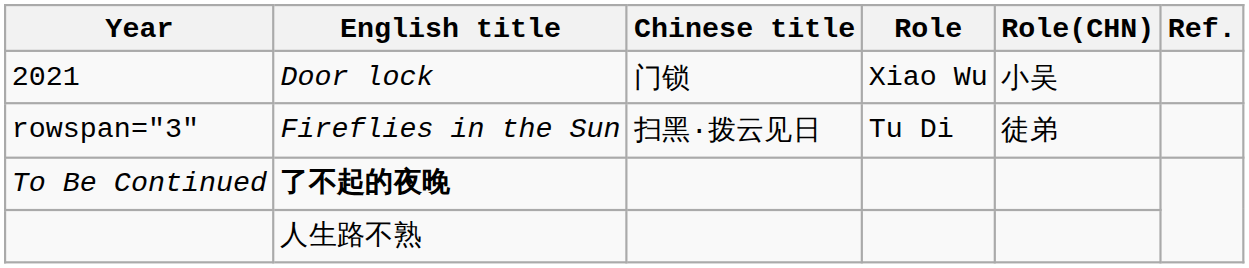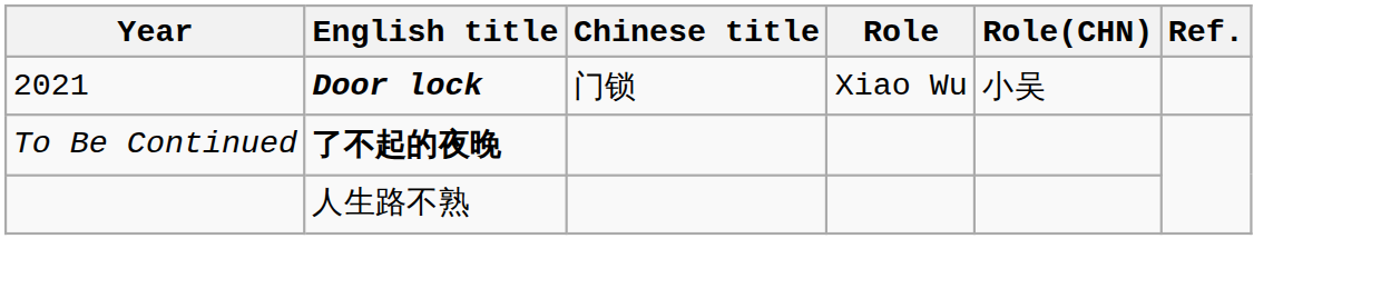2021 | English title: normal -> bold
- row: rowspan="3" | Fireflies in the Sun | 扫黑·拨云见日 | Tu Di | 徒弟
